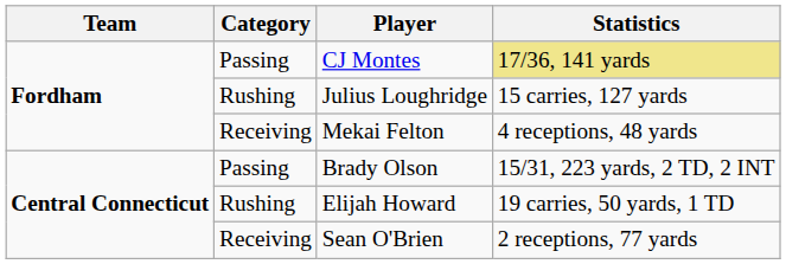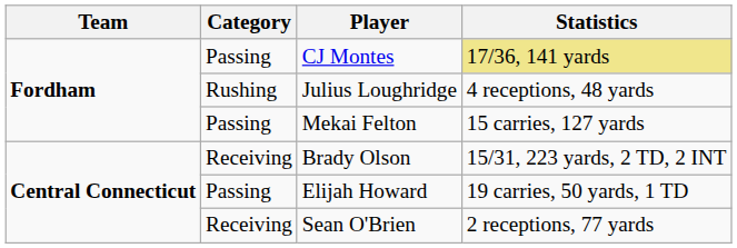Julius Loughridge | Statistics: 15 carries, 127 yards -> 4 receptions, 48 yards
Mekai Felton | Category: Receiving -> Passing
Mekai Felton | Statistics: 4 receptions, 48 yards -> 15 carries, 127 yards
Brady Olson | Category: Passing -> Receiving
Elijah Howard | Category: Rushing -> Passing
